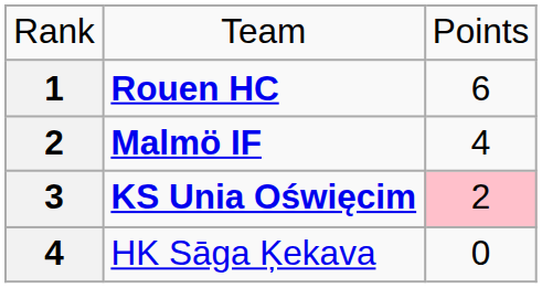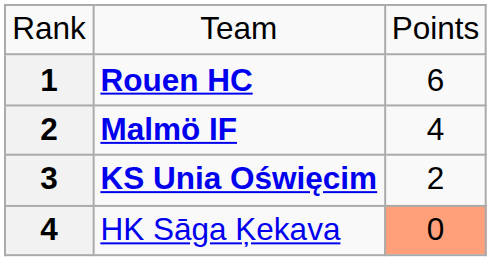KS Unia Oświęcim | column 3: pink background -> no background
HK Sāga Ķekava | column 3: no background -> lightsalmon background
